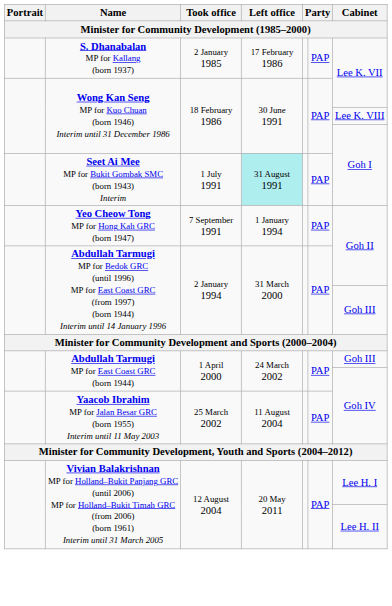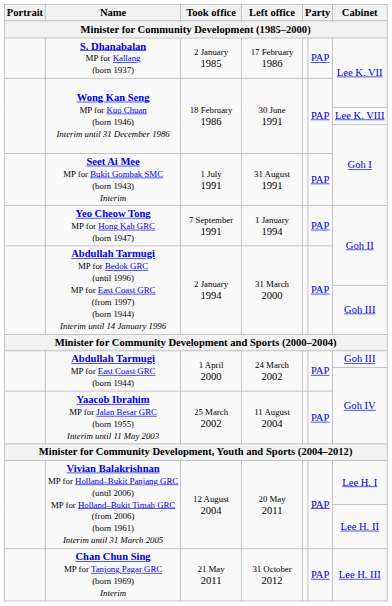Seet Ai Mee MP for Bukit Gombak SMC (born 1943) Interim | Left office: paleturquoise background -> no background
+ row: Chan Chun Sing MP for Tanjong Pagar GRC (born 1969) Interim | 21 May 2011 | 31 October 2012 | PAP | Lee H. III
